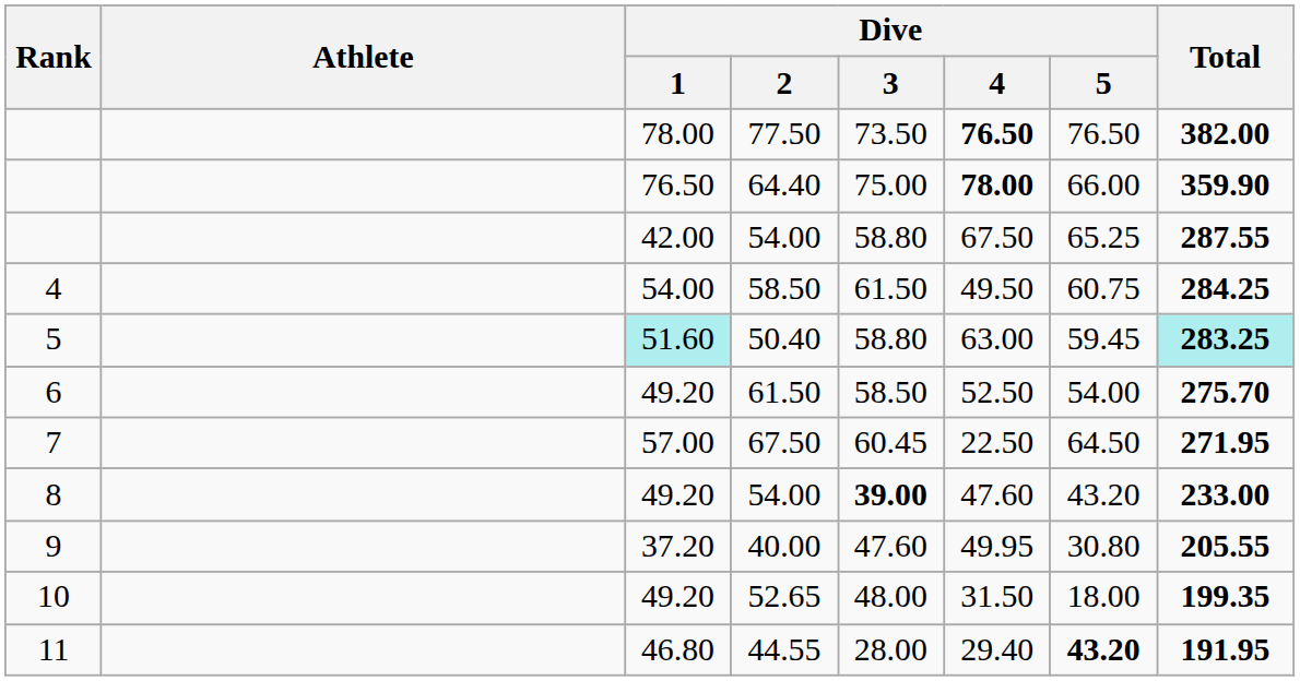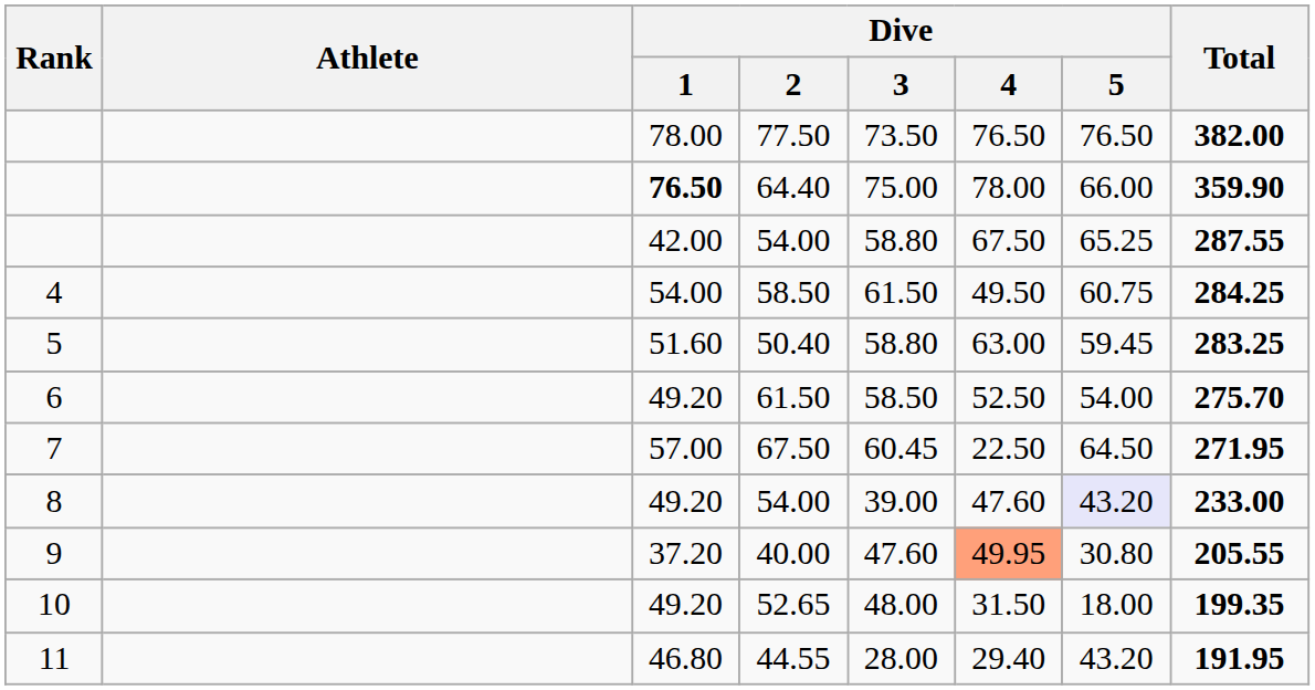77.50 | Dive / 4: bold -> normal
64.40 | Dive / 1: normal -> bold
64.40 | Dive / 4: bold -> normal
50.40 | Dive / 1: paleturquoise background -> no background
50.40 | Total: paleturquoise background -> no background
8 / 54.00 | Dive / 3: bold -> normal
8 / 54.00 | Dive / 5: no background -> lavender background
40.00 | Dive / 4: no background -> lightsalmon background
44.55 | Dive / 5: bold -> normal
